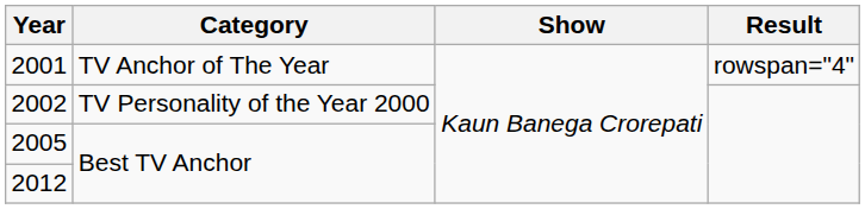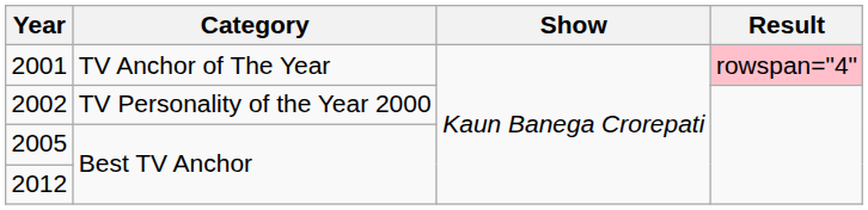2001 | Result: no background -> pink background
